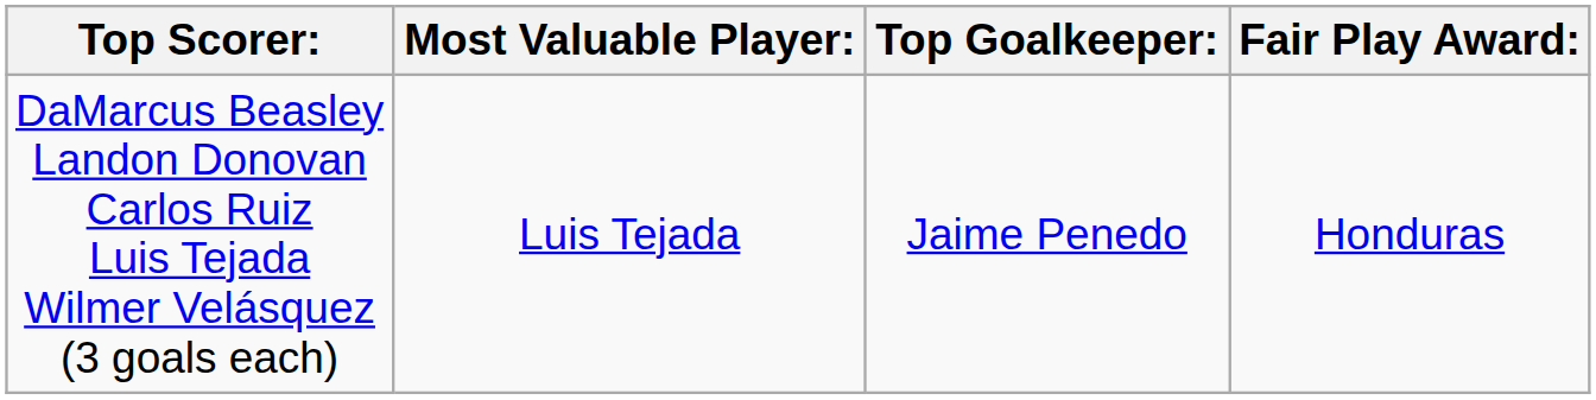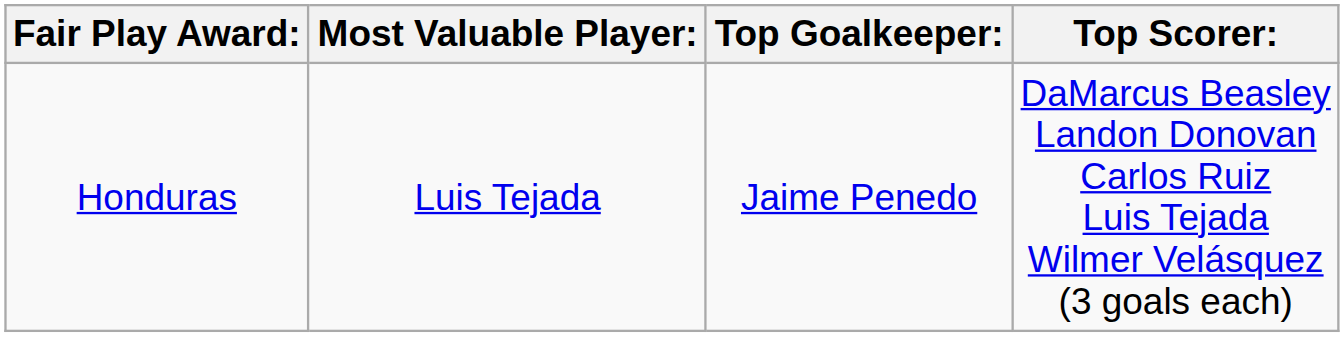columns swapped: Top Scorer: <-> Fair Play Award:
